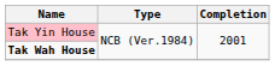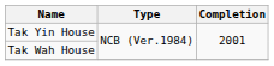Tak Yin House | Name: pink background -> no background
Tak Wah House | Name: bold -> normal
